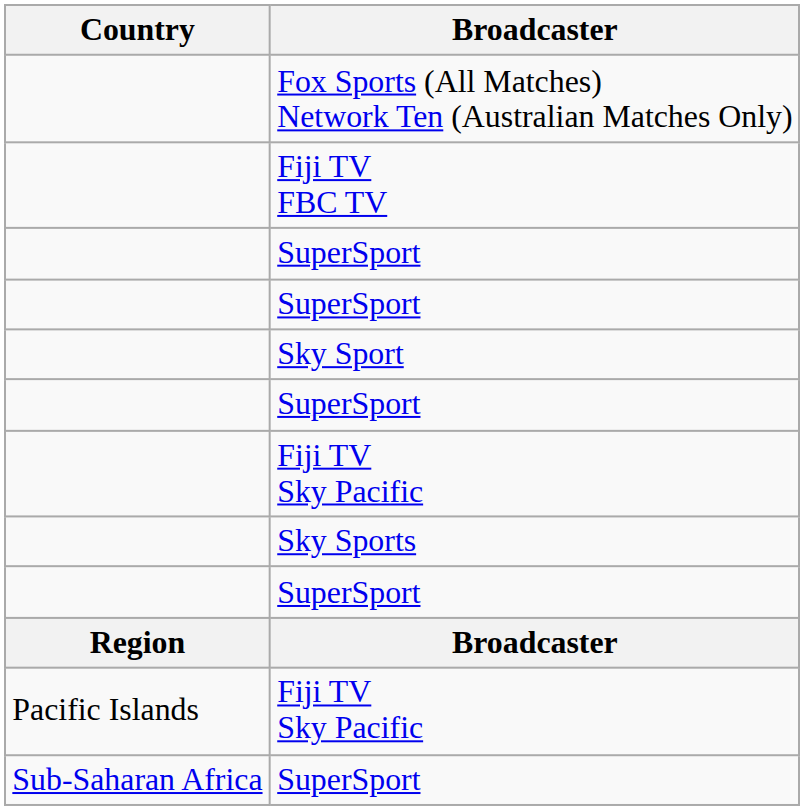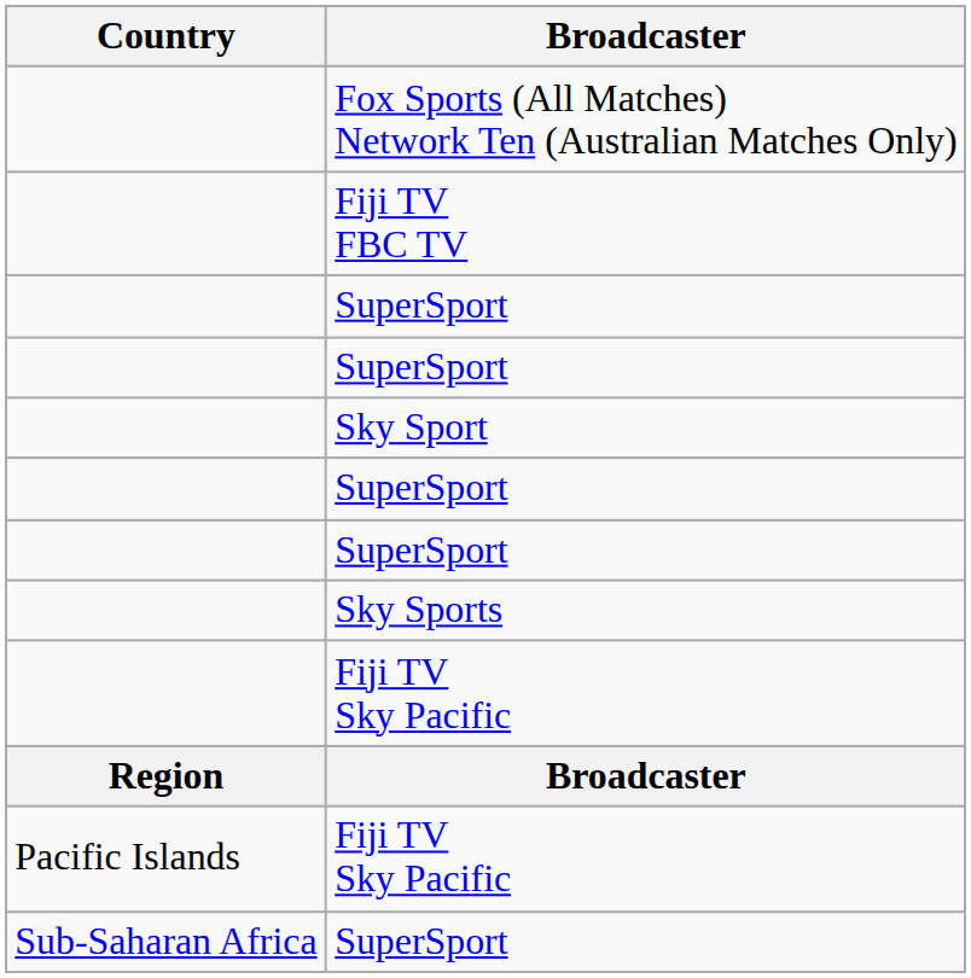row 8 | Broadcaster: Fiji TV Sky Pacific -> SuperSport
row 10 | Broadcaster: SuperSport -> Fiji TV Sky Pacific
